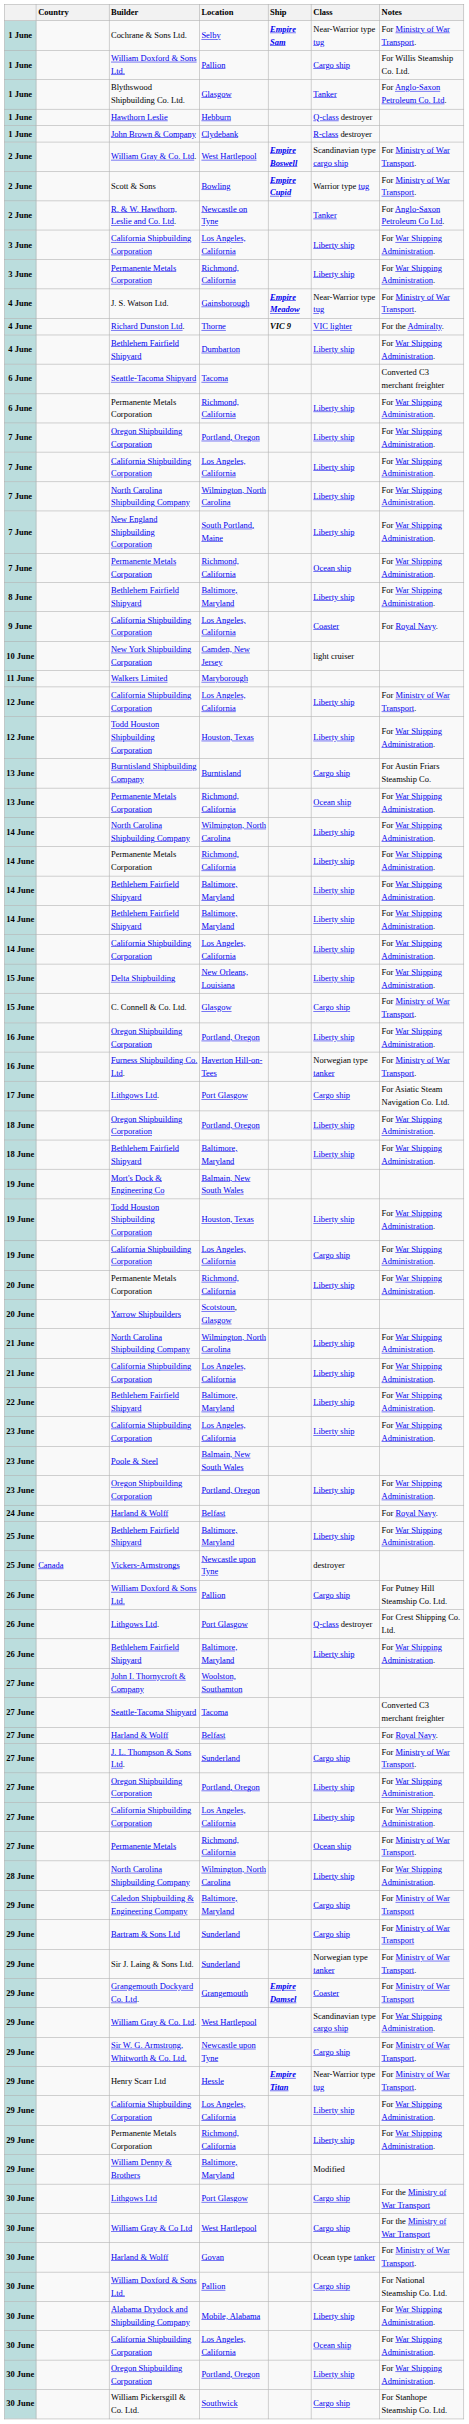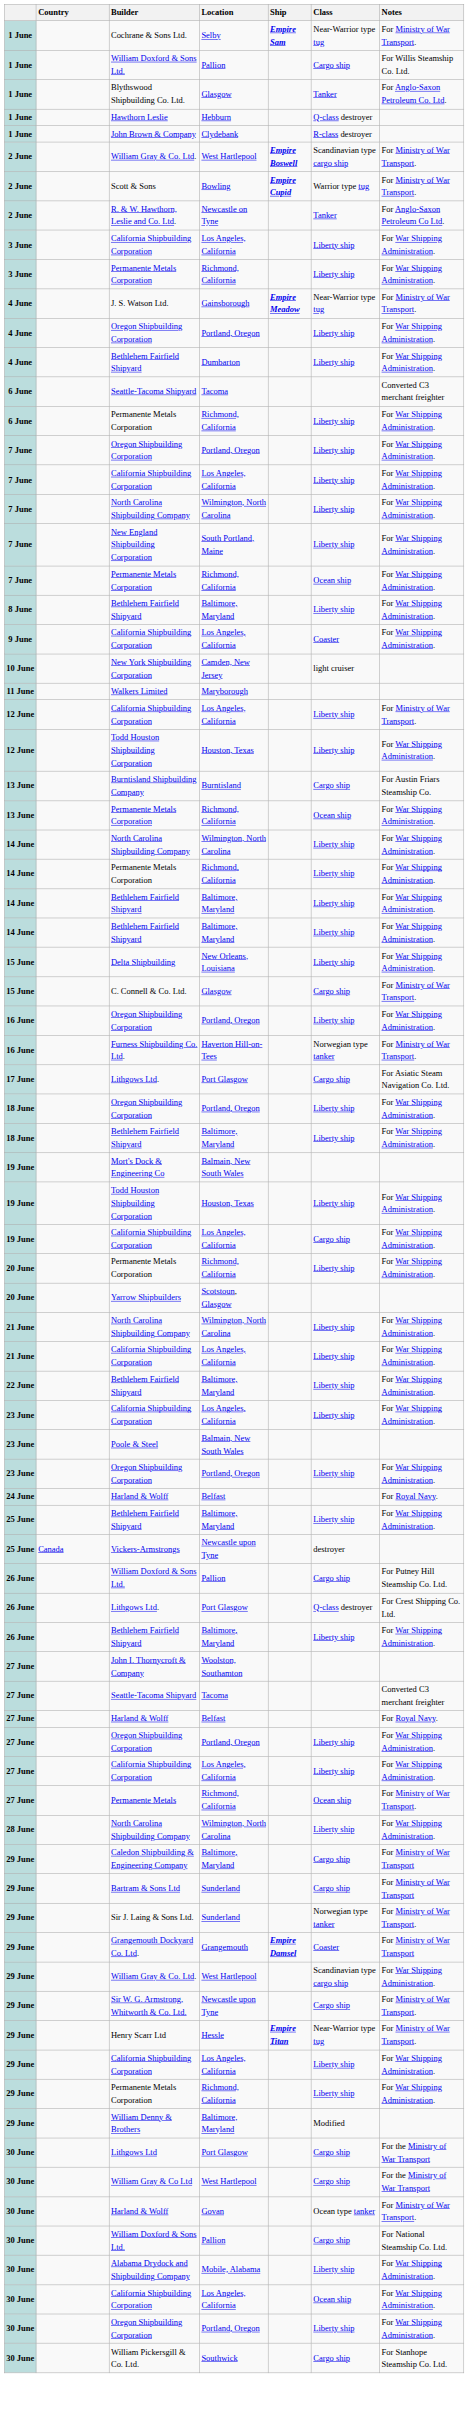+ row: 4 June | Oregon Shipbuilding Corporation | Portland, Oregon | Liberty ship | For War Shipping Administration.
- row: 4 June | Richard Dunston Ltd. | Thorne | VIC 9 | VIC lighter | For the Admiralty.
9 June / California Shipbuilding Corporation | Notes: For Royal Navy. -> For War Shipping Administration.
- row: 14 June | California Shipbuilding Corporation | Los Angeles, California | Liberty ship | For War Shipping Administration.
- row: 27 June | J. L. Thompson & Sons Ltd. | Sunderland | Cargo ship | For Ministry of War Transport.
